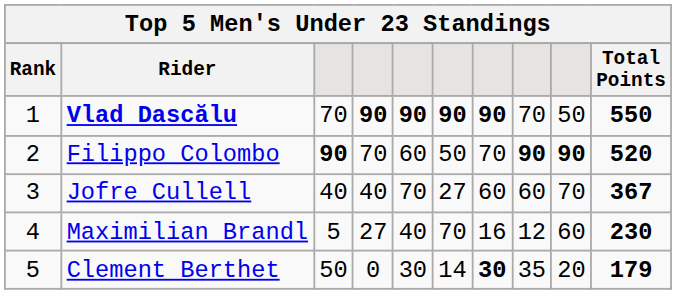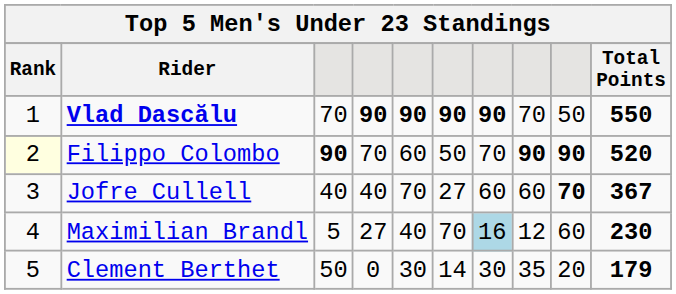Filippo Colombo | Rank: no background -> lightyellow background
Jofre Cullell | column 9: normal -> bold
Maximilian Brandl | column 7: no background -> lightblue background
Clement Berthet | column 7: bold -> normal
